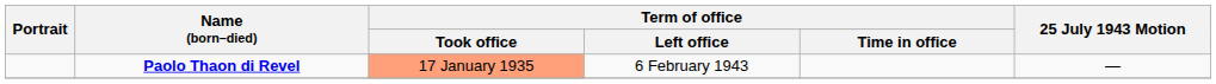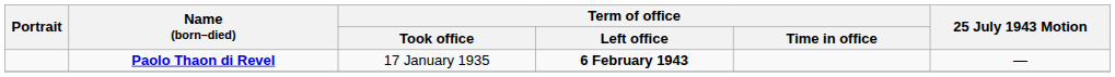Paolo Thaon di Revel | Term of office / Took office: lightsalmon background -> no background
Paolo Thaon di Revel | Term of office / Left office: normal -> bold
